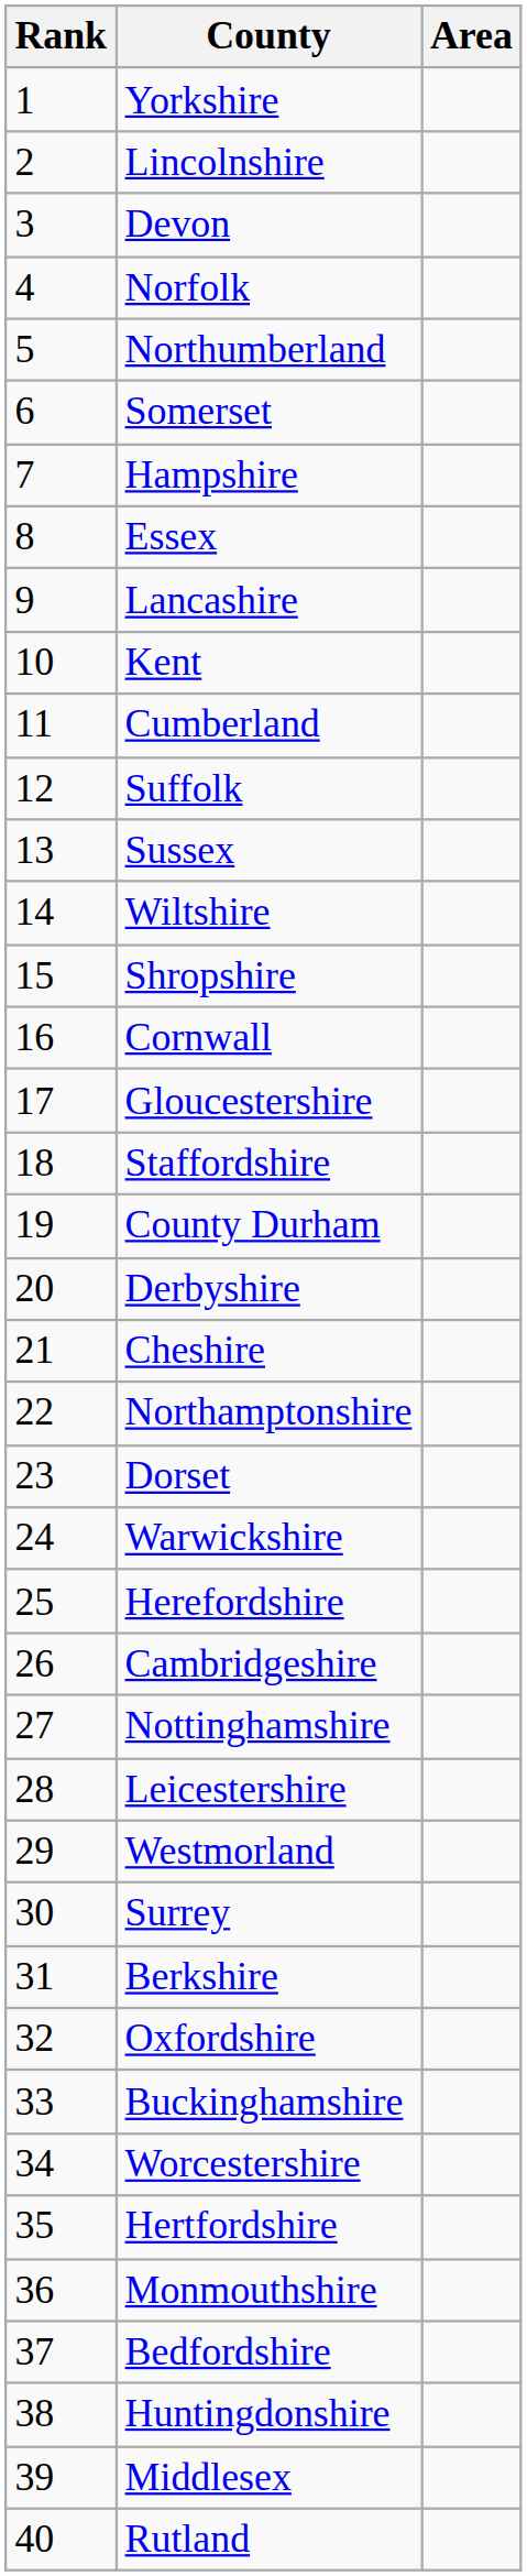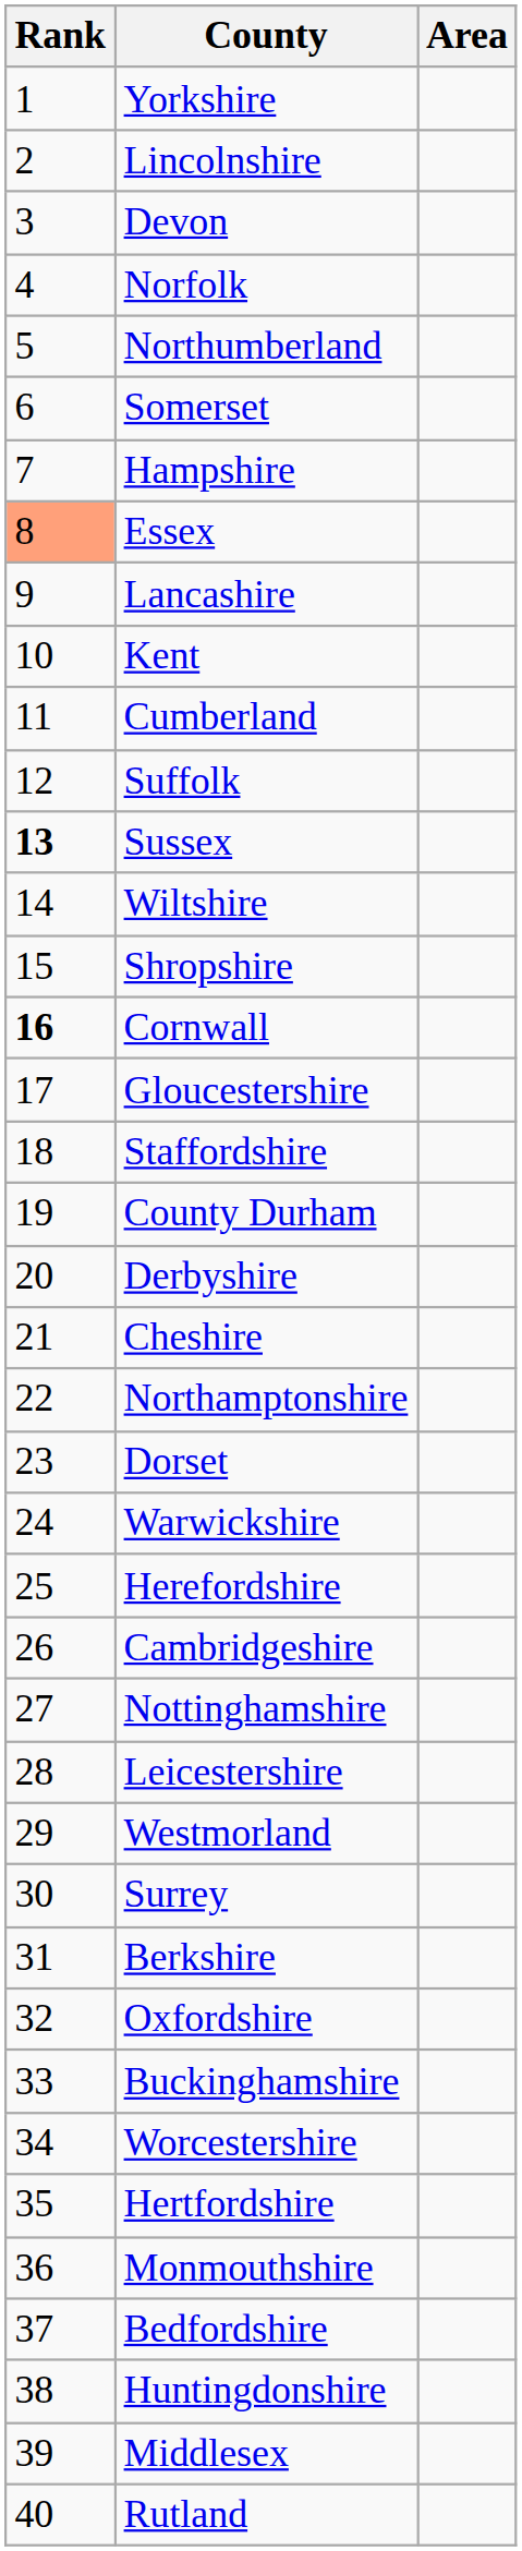Essex | Rank: no background -> lightsalmon background
Sussex | Rank: normal -> bold
Cornwall | Rank: normal -> bold
